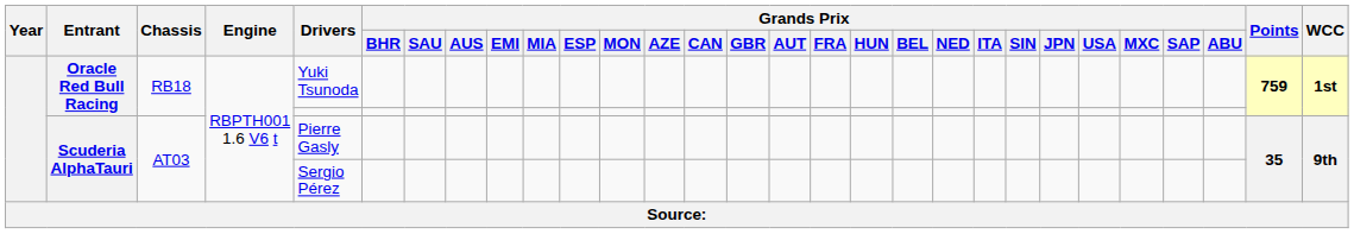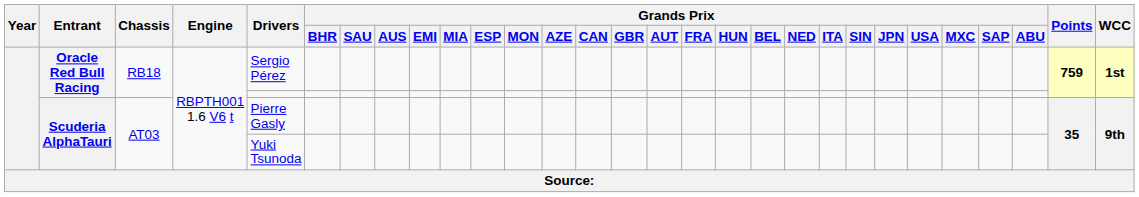row 3 | Drivers: Yuki Tsunoda -> Sergio Pérez
row 6 | Drivers: Sergio Pérez -> Yuki Tsunoda
